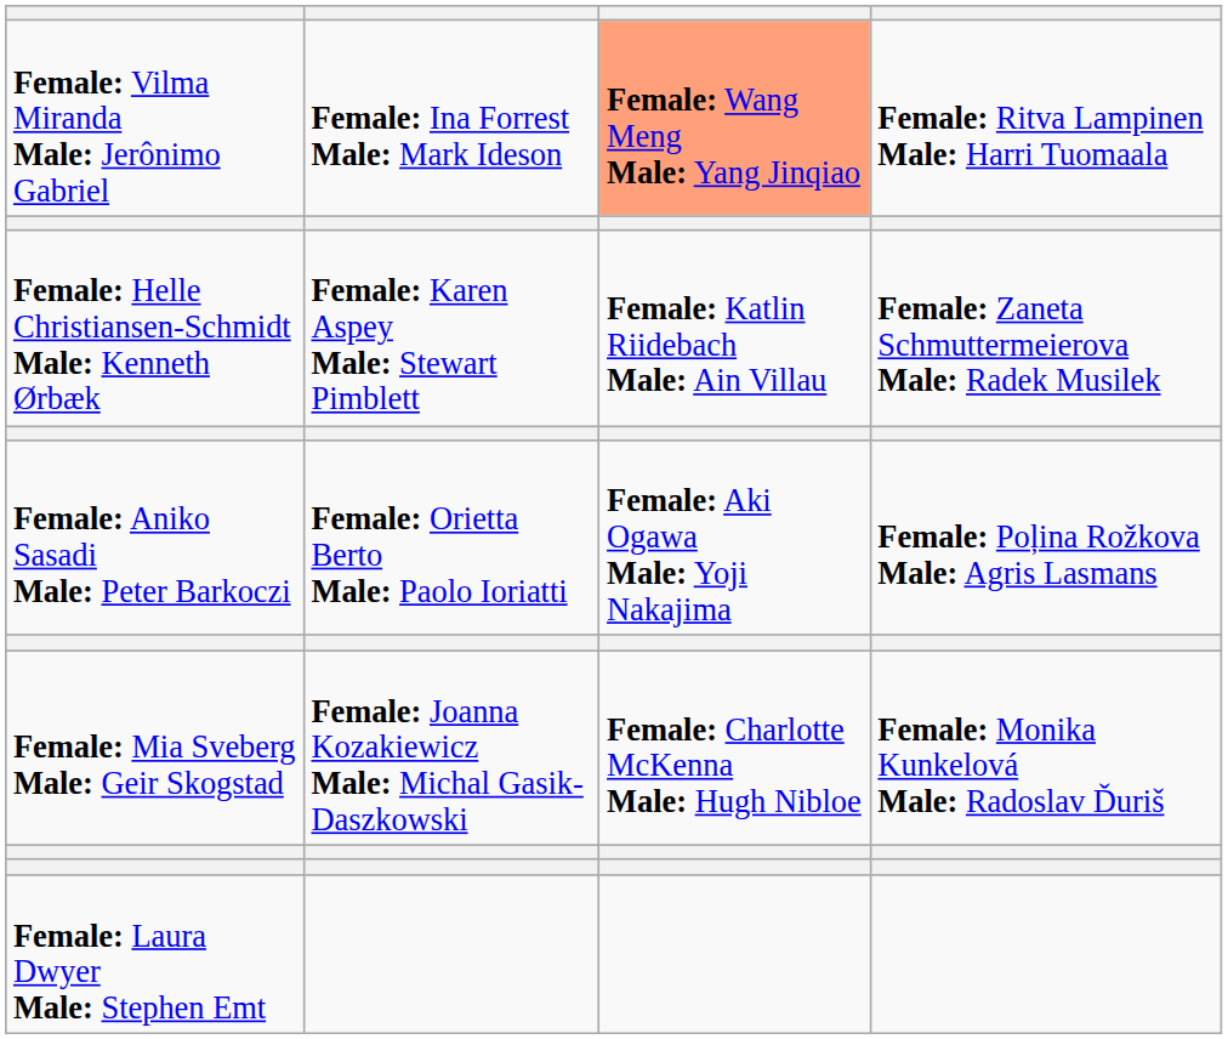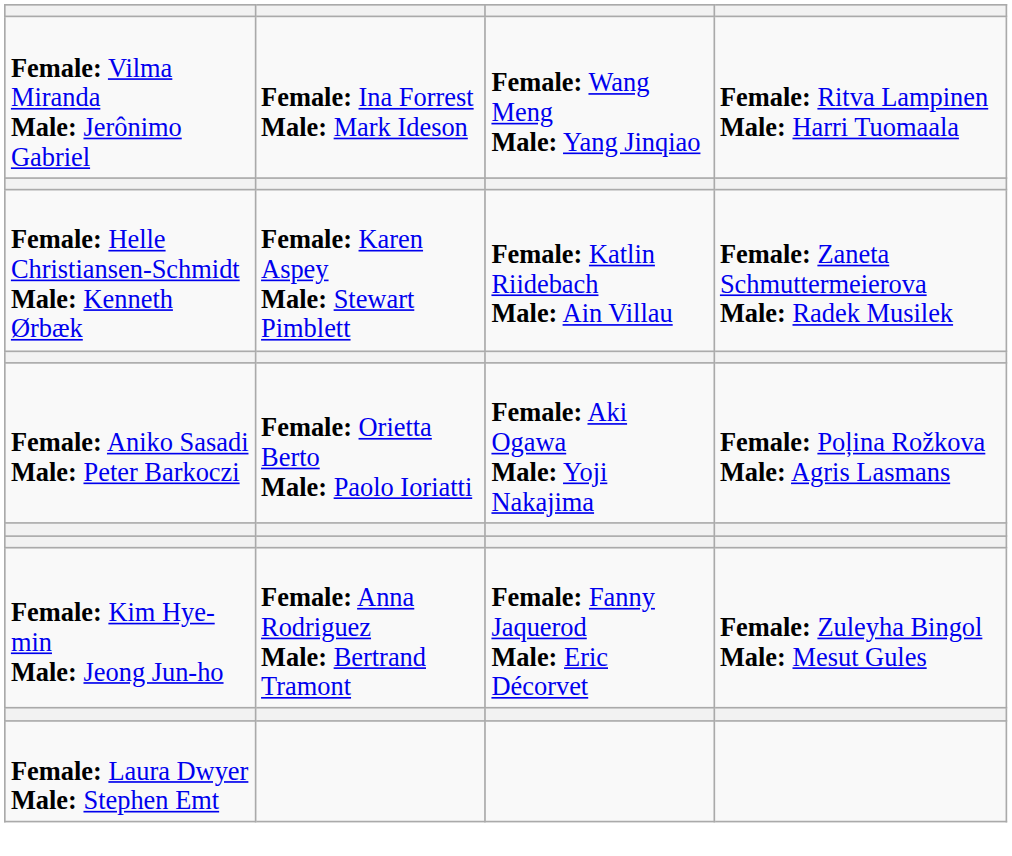Female: Vilma Miranda Male: Jerônimo Gabriel | column 3: lightsalmon background -> no background
- row: Female: Mia Sveberg Male: Geir Skogstad | Female: Joanna Kozakiewicz Male: Michal Gasik-Daszkowski | Female: Charlotte McKenna Male: Hugh Nibloe | Female: Monika Kunkelová Male: Radoslav Ďuriš
+ row: Female: Kim Hye-min Male: Jeong Jun-ho | Female: Anna Rodriguez Male: Bertrand Tramont | Female: Fanny Jaquerod Male: Eric Décorvet | Female: Zuleyha Bingol Male: Mesut Gules
